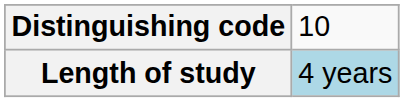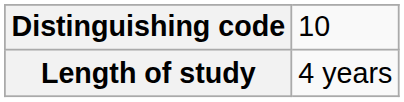Length of study | column 2: lightblue background -> no background
